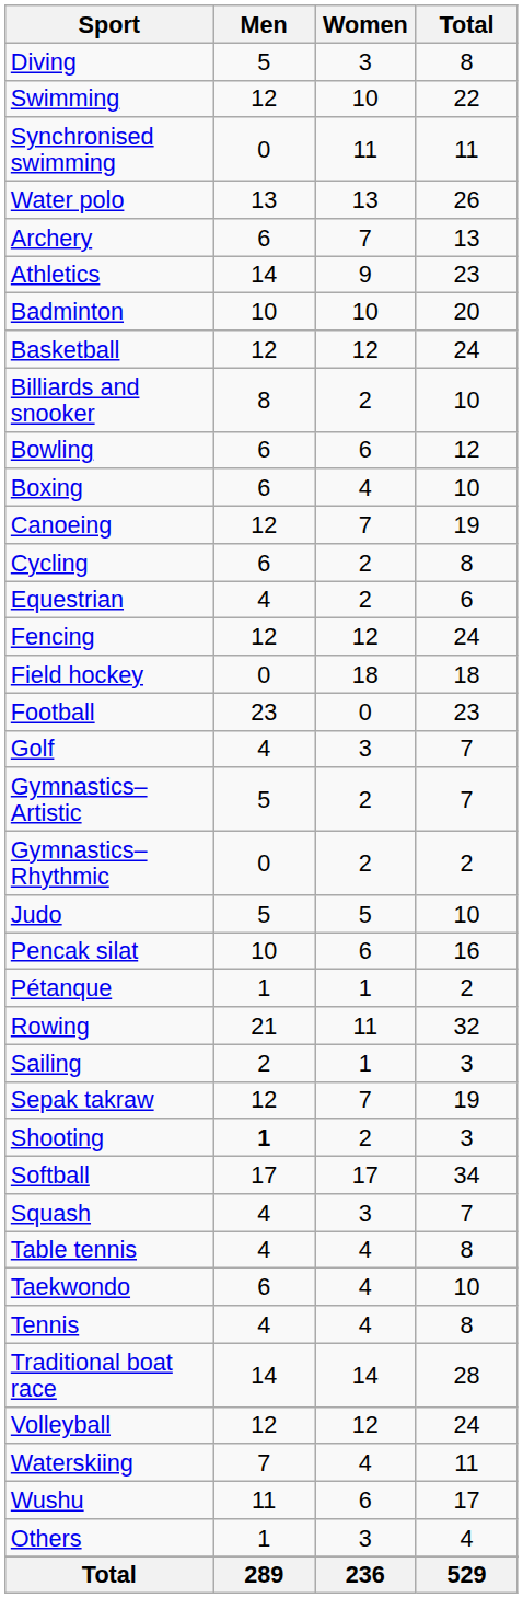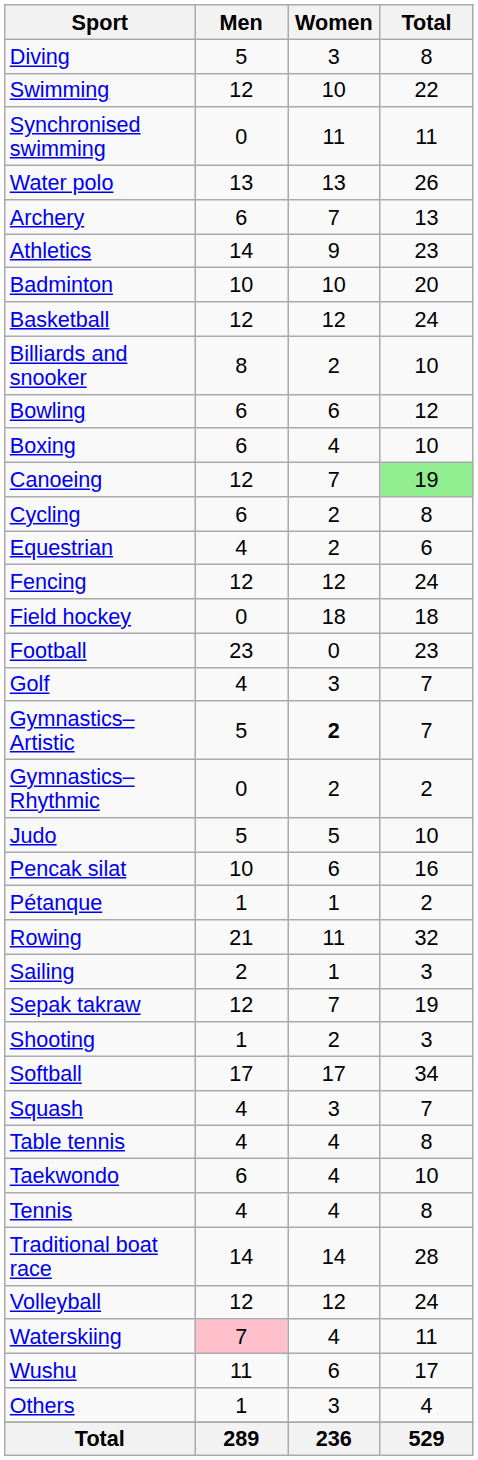Canoeing | Total: no background -> lightgreen background
Gymnastics–Artistic | Women: normal -> bold
Shooting | Men: bold -> normal
Waterskiing | Men: no background -> pink background
